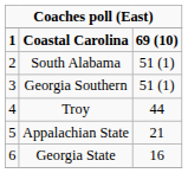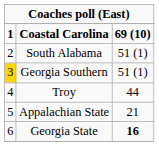Georgia Southern | column 1: no background -> gold background
Georgia State | column 3: normal -> bold
